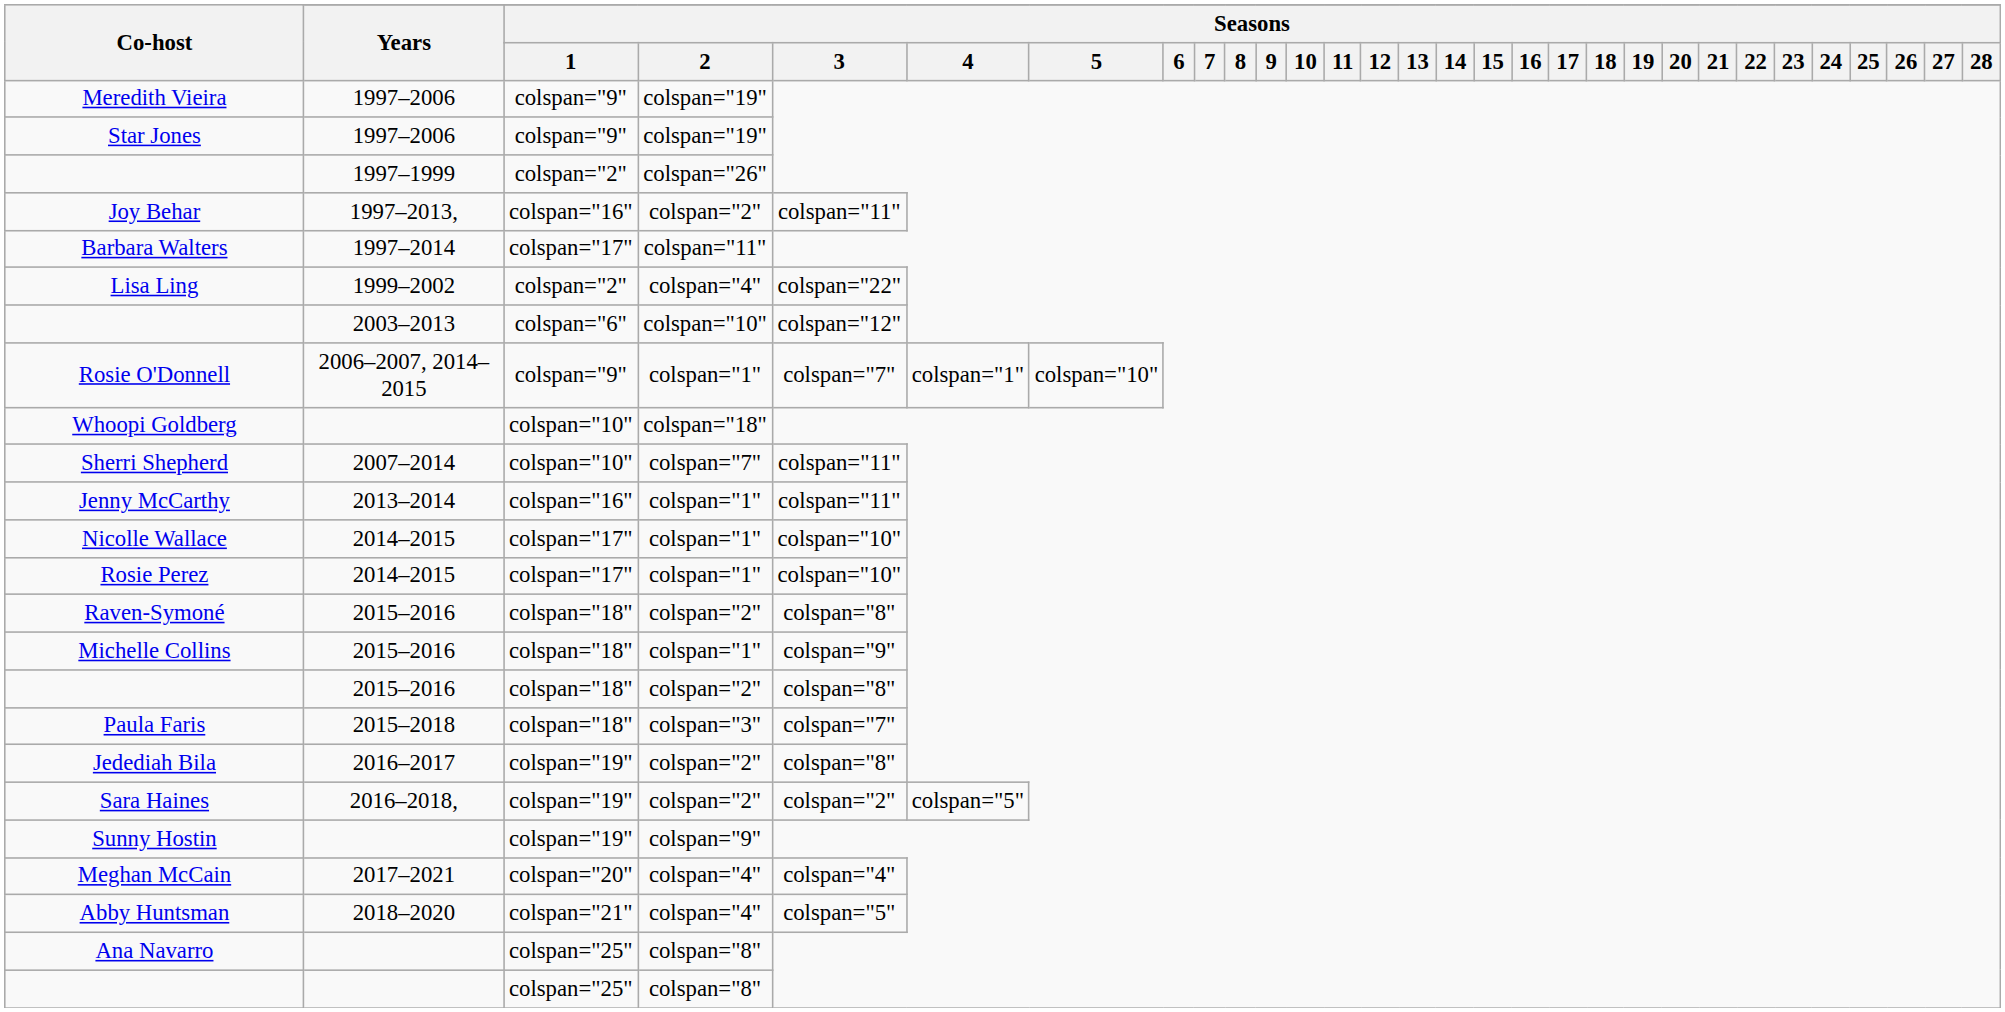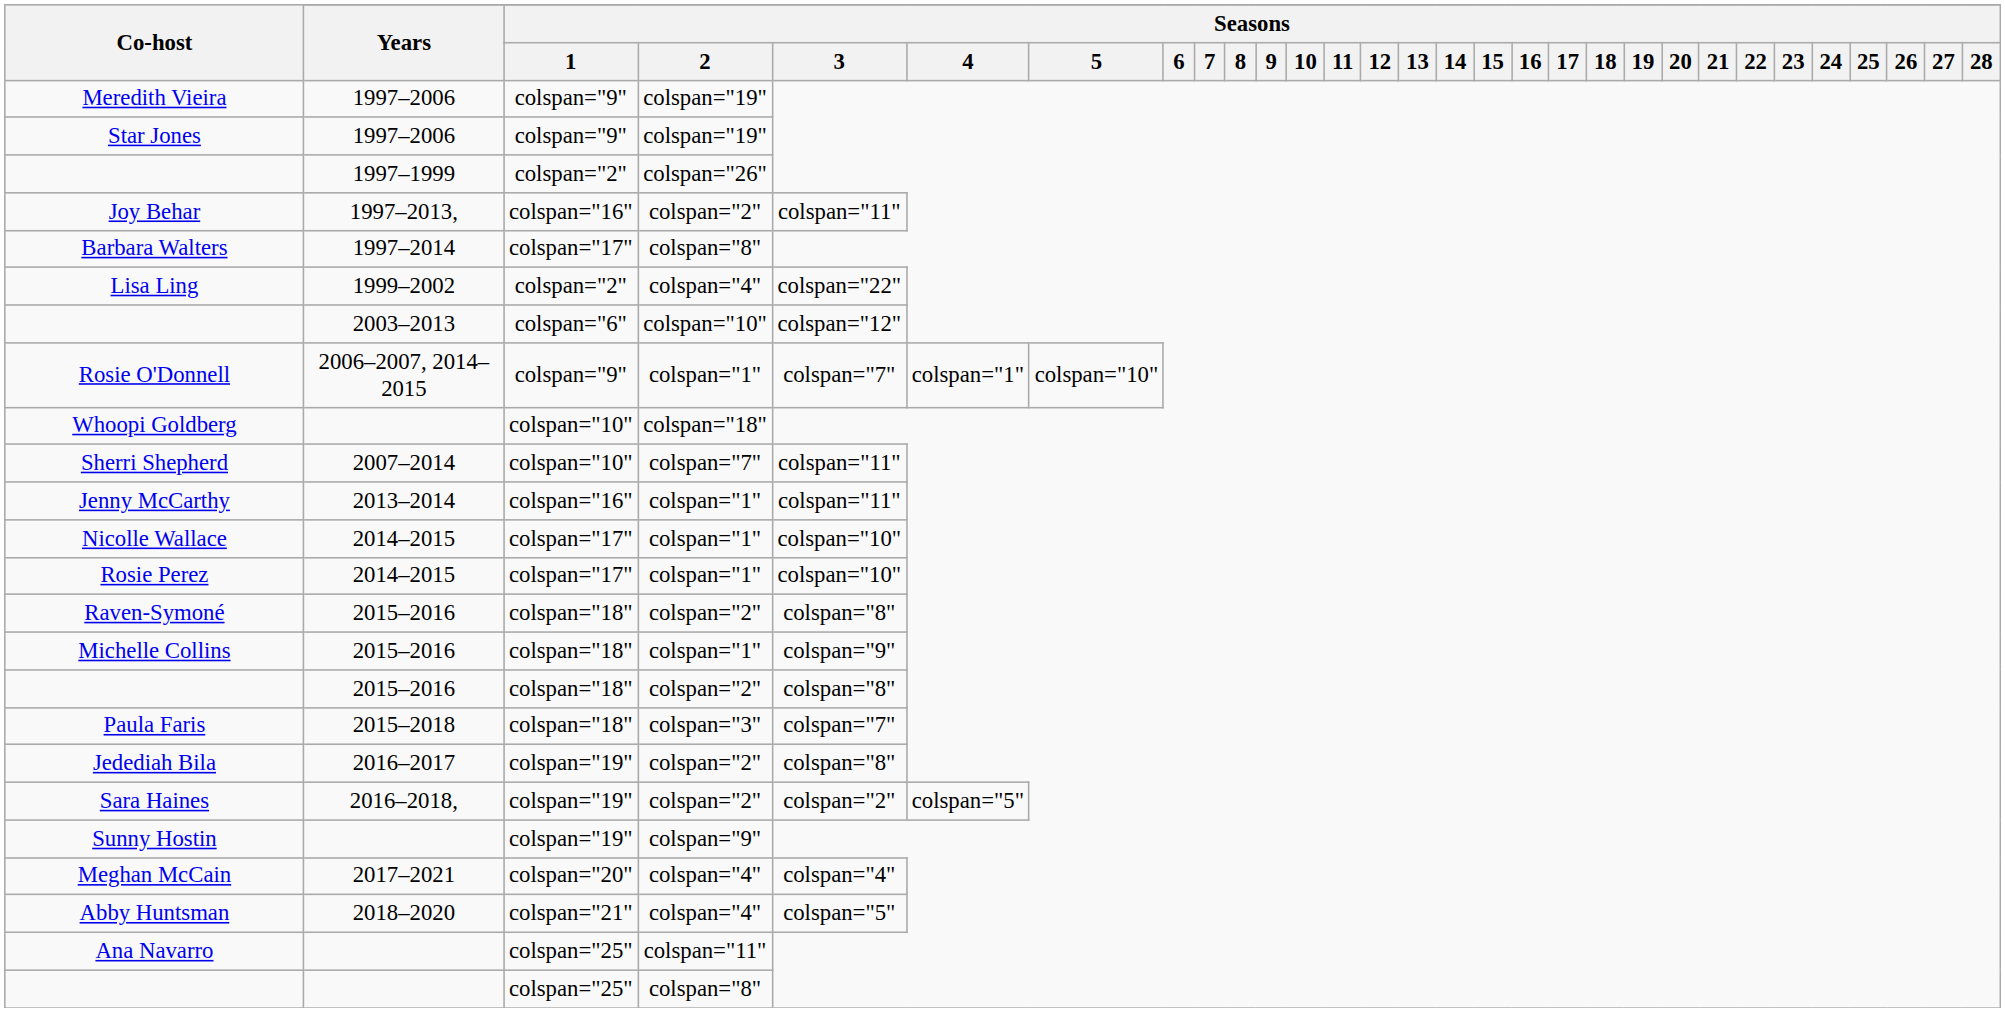Barbara Walters | Seasons / 2: colspan="11" -> colspan="8"
Ana Navarro | Seasons / 2: colspan="8" -> colspan="11"
